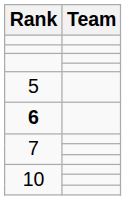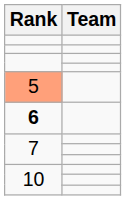row 6 | Rank: no background -> lightsalmon background
